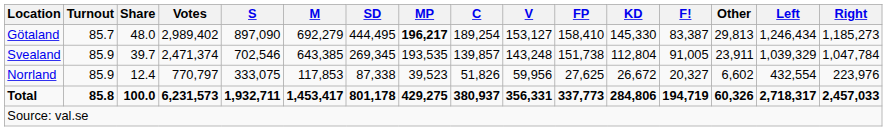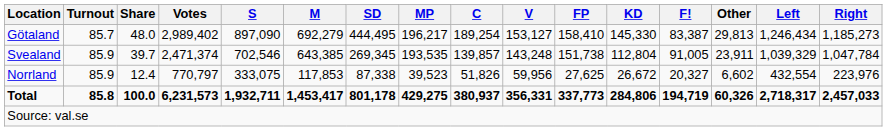Götaland | MP: bold -> normal
